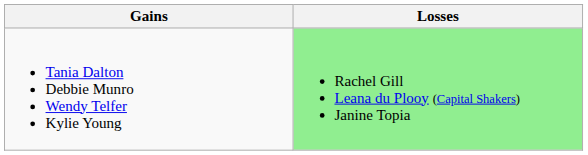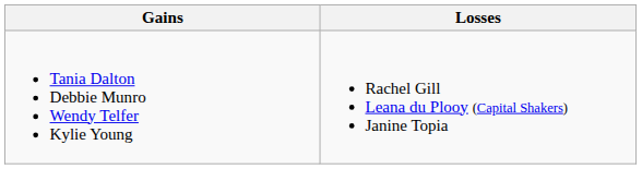Tania Dalton Debbie Munro Wendy Telfer Kylie Young | Losses: lightgreen background -> no background
